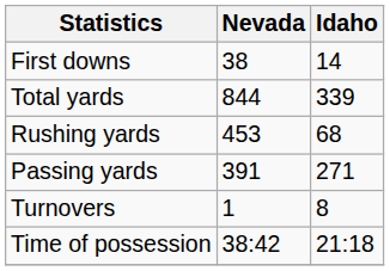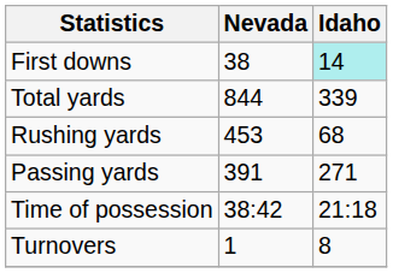First downs | Idaho: no background -> paleturquoise background
rows swapped: Turnovers <-> Time of possession
